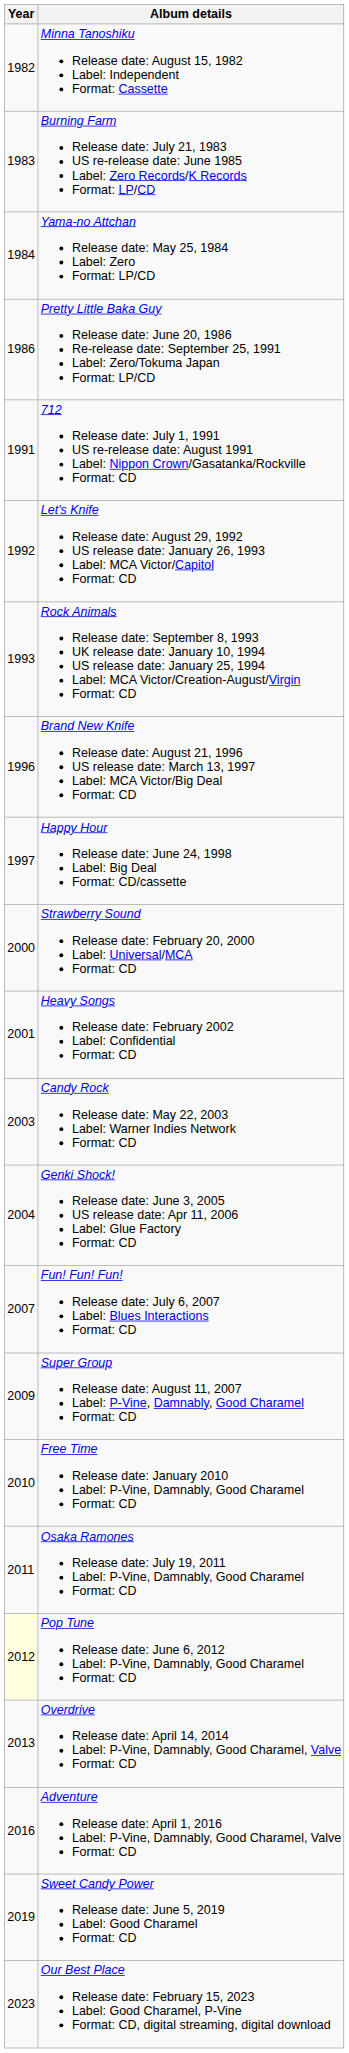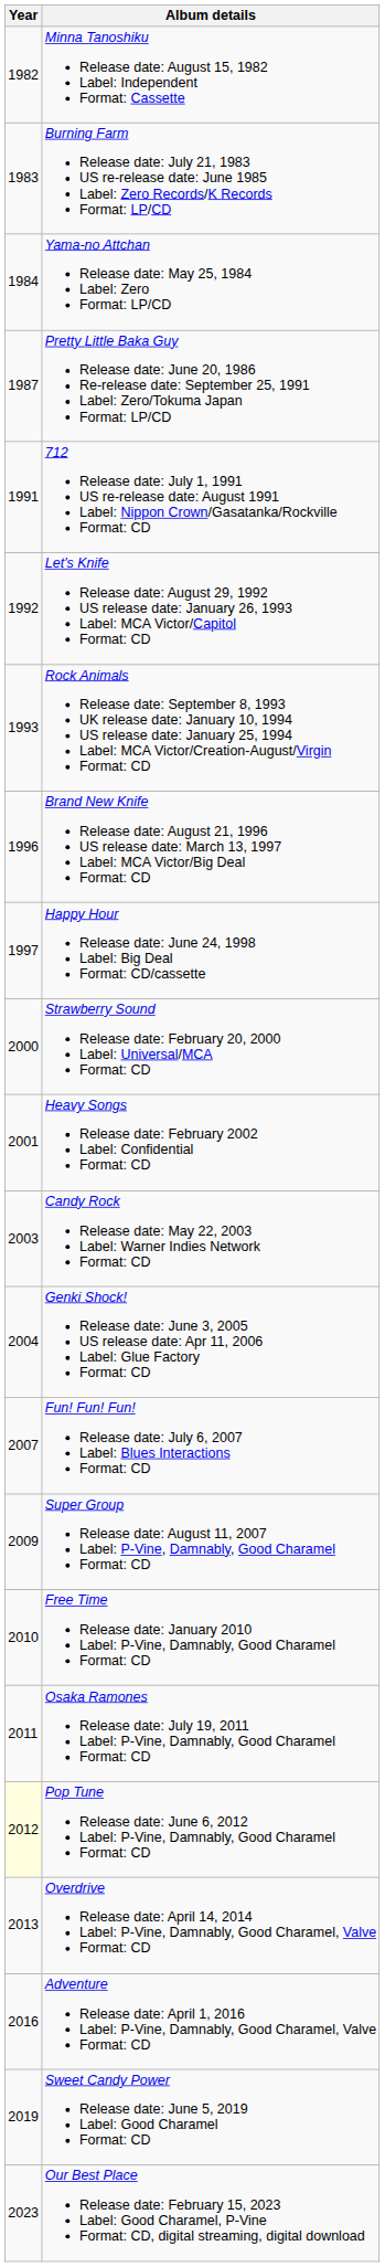row 5 | Year: 1986 -> 1987
